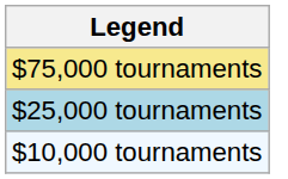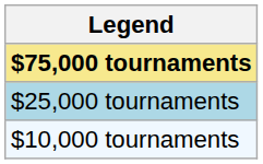row 2 | column 1: normal -> bold
